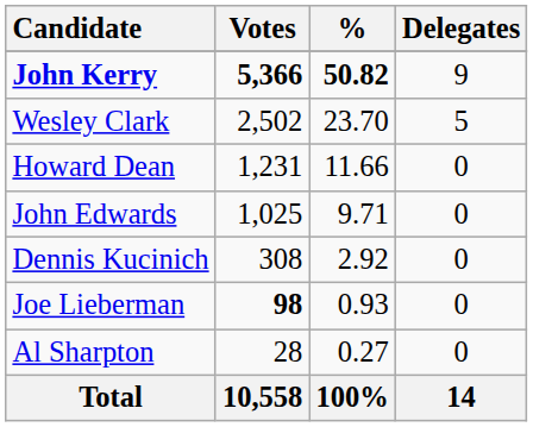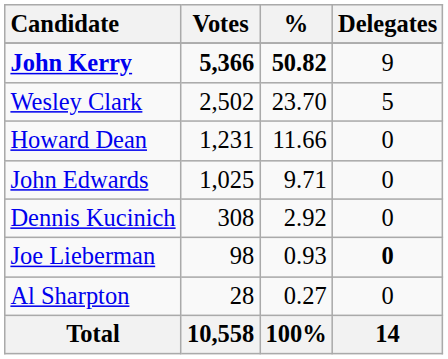Joe Lieberman | Votes: bold -> normal
Joe Lieberman | Delegates: normal -> bold
